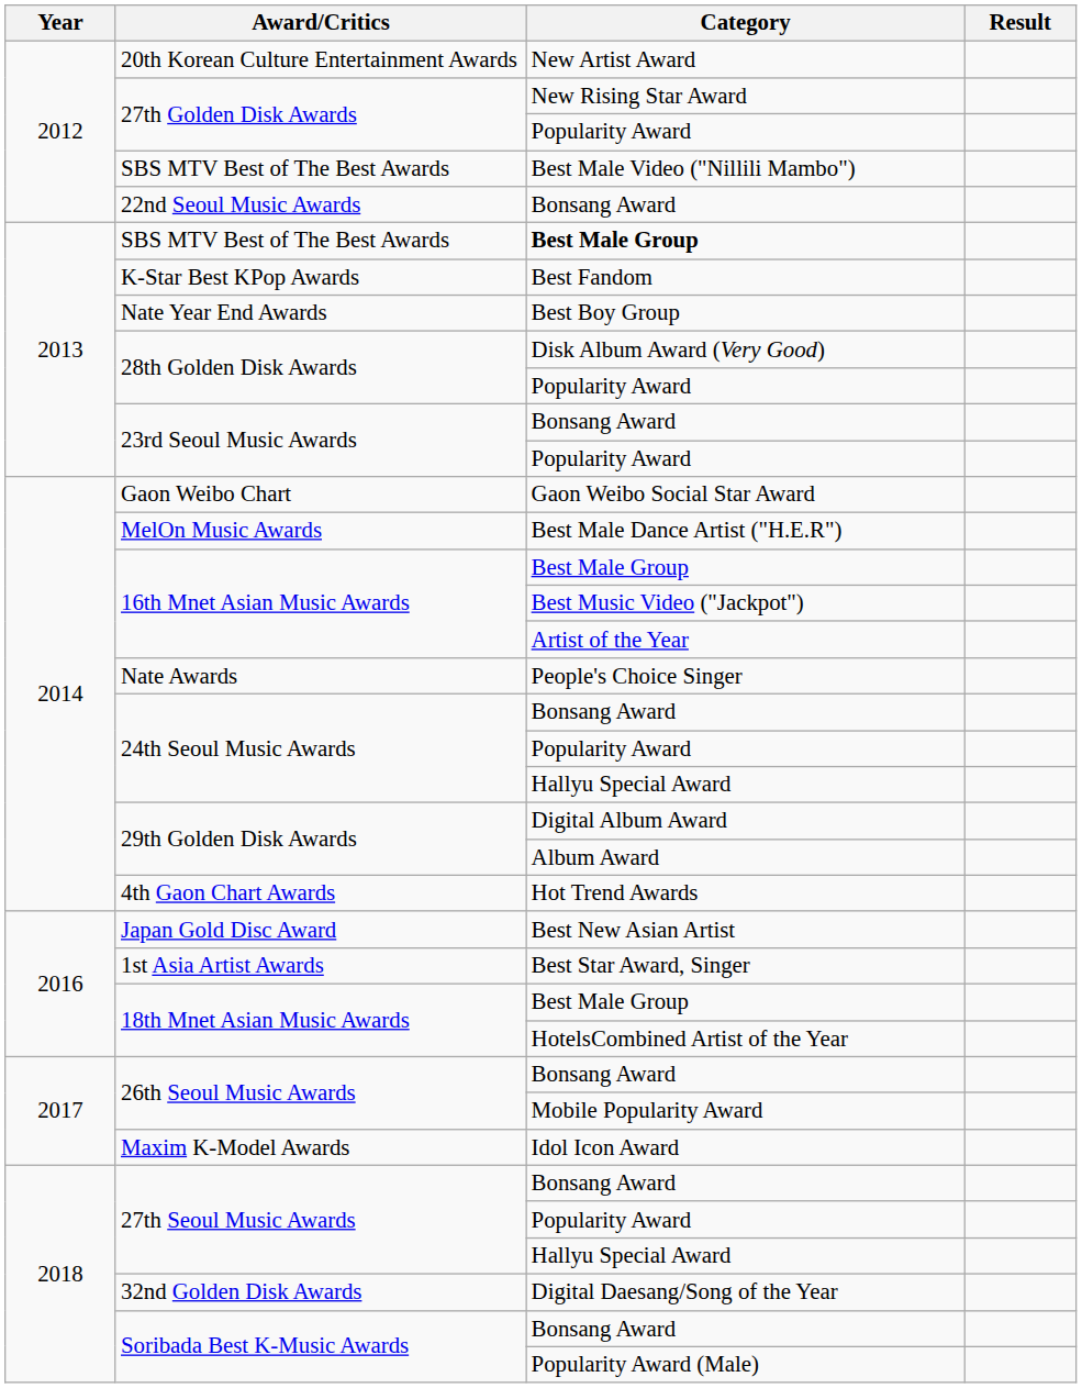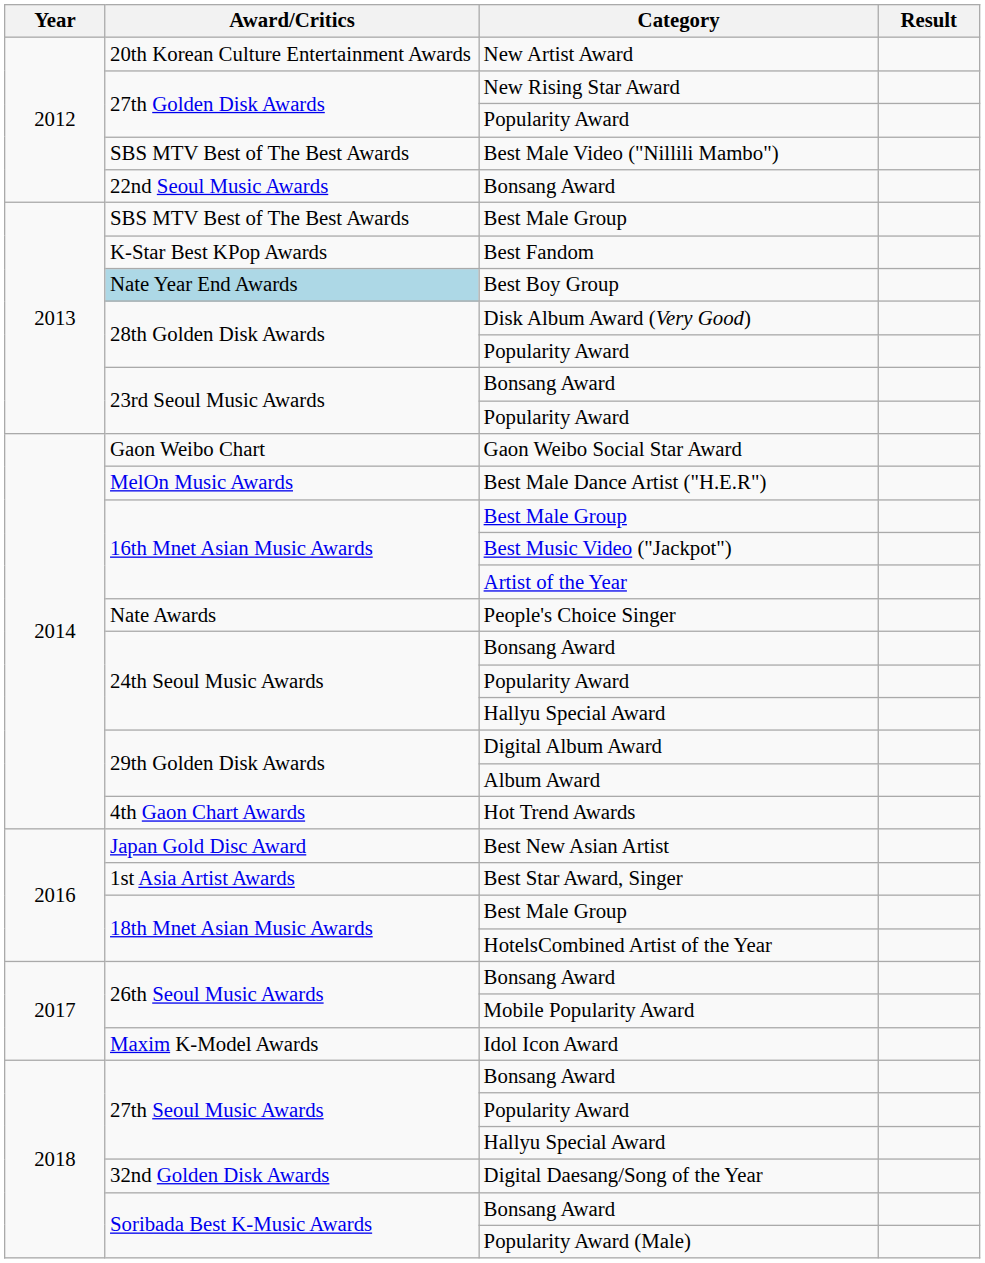SBS MTV Best of The Best Awards / Best Male Group | Category: bold -> normal
Best Boy Group | Award/Critics: no background -> lightblue background
